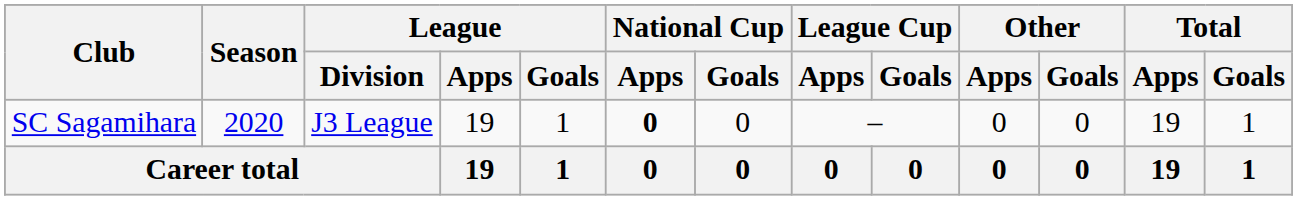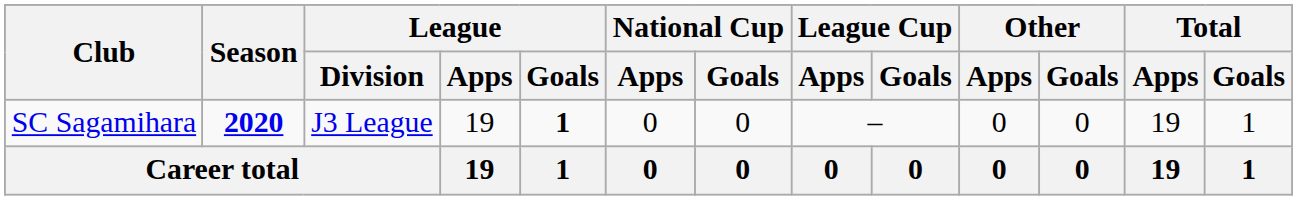SC Sagamihara | Season: normal -> bold
SC Sagamihara | League / Goals: normal -> bold
SC Sagamihara | National Cup / Apps: bold -> normal
